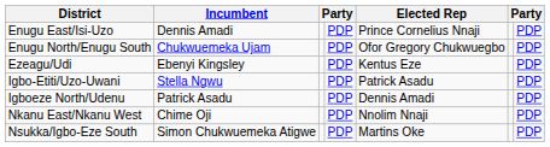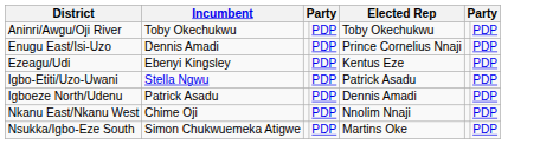+ row: Aninri/Awgu/Oji River | Toby Okechukwu | PDP | Toby Okechukwu | PDP
- row: Enugu North/Enugu South | Chukwuemeka Ujam | PDP | Ofor Gregory Chukwuegbo | PDP
